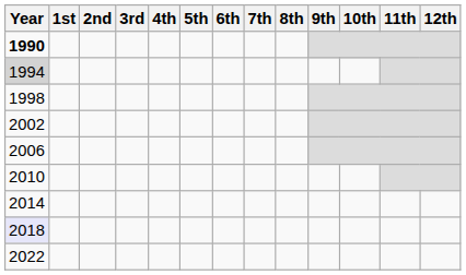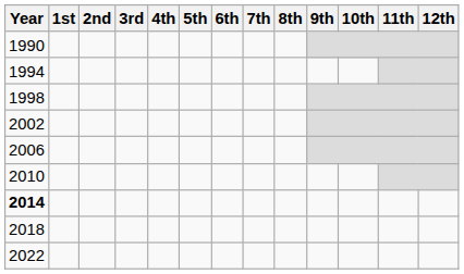1990 | Year: bold -> normal
1994 | Year: lightgrey background -> no background
2014 | Year: normal -> bold
2018 | Year: lavender background -> no background
